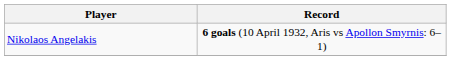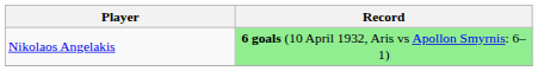Nikolaos Angelakis | Record: no background -> lightgreen background
